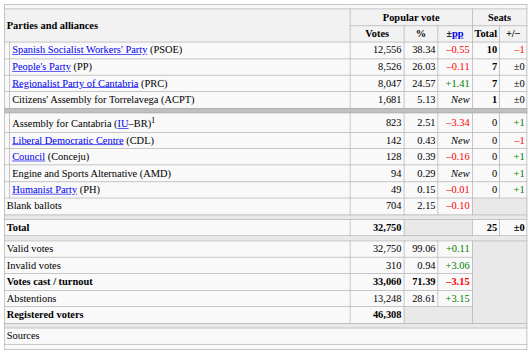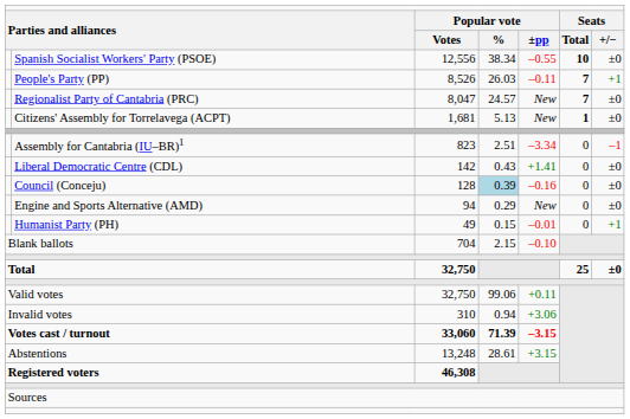Spanish Socialist Workers' Party (PSOE) | column 7: –1 -> ±0
People's Party (PP) | column 7: ±0 -> +1
Regionalist Party of Cantabria (PRC) | column 5: +1.41 -> New
Assembly for Cantabria (IU–BR)1 | column 7: +1 -> –1
Liberal Democratic Centre (CDL) | column 5: New -> +1.41
Liberal Democratic Centre (CDL) | column 7: –1 -> ±0
Council (Conceju) | column 4: no background -> lightblue background
Council (Conceju) | column 7: +1 -> ±0
Engine and Sports Alternative (AMD) | column 7: +1 -> ±0
